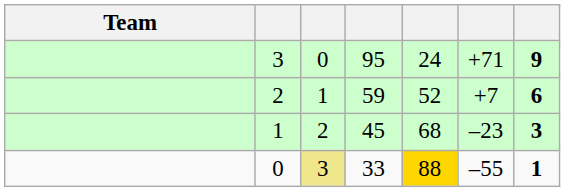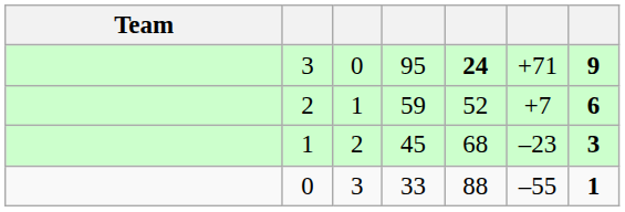row 2 | column 5: normal -> bold
row 5 | column 3: khaki background -> no background
row 5 | column 5: gold background -> no background
